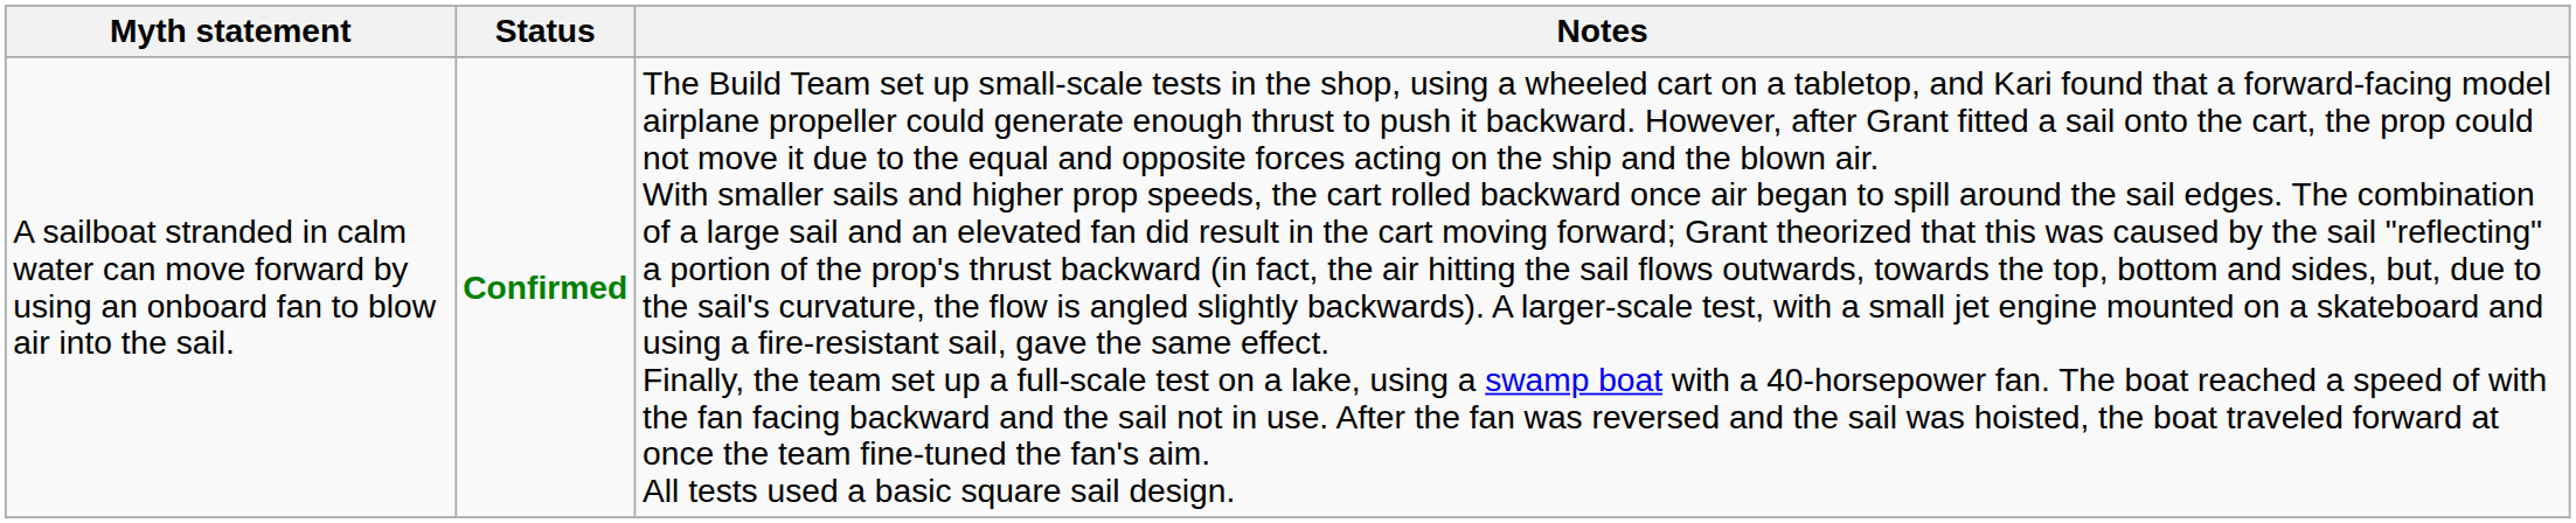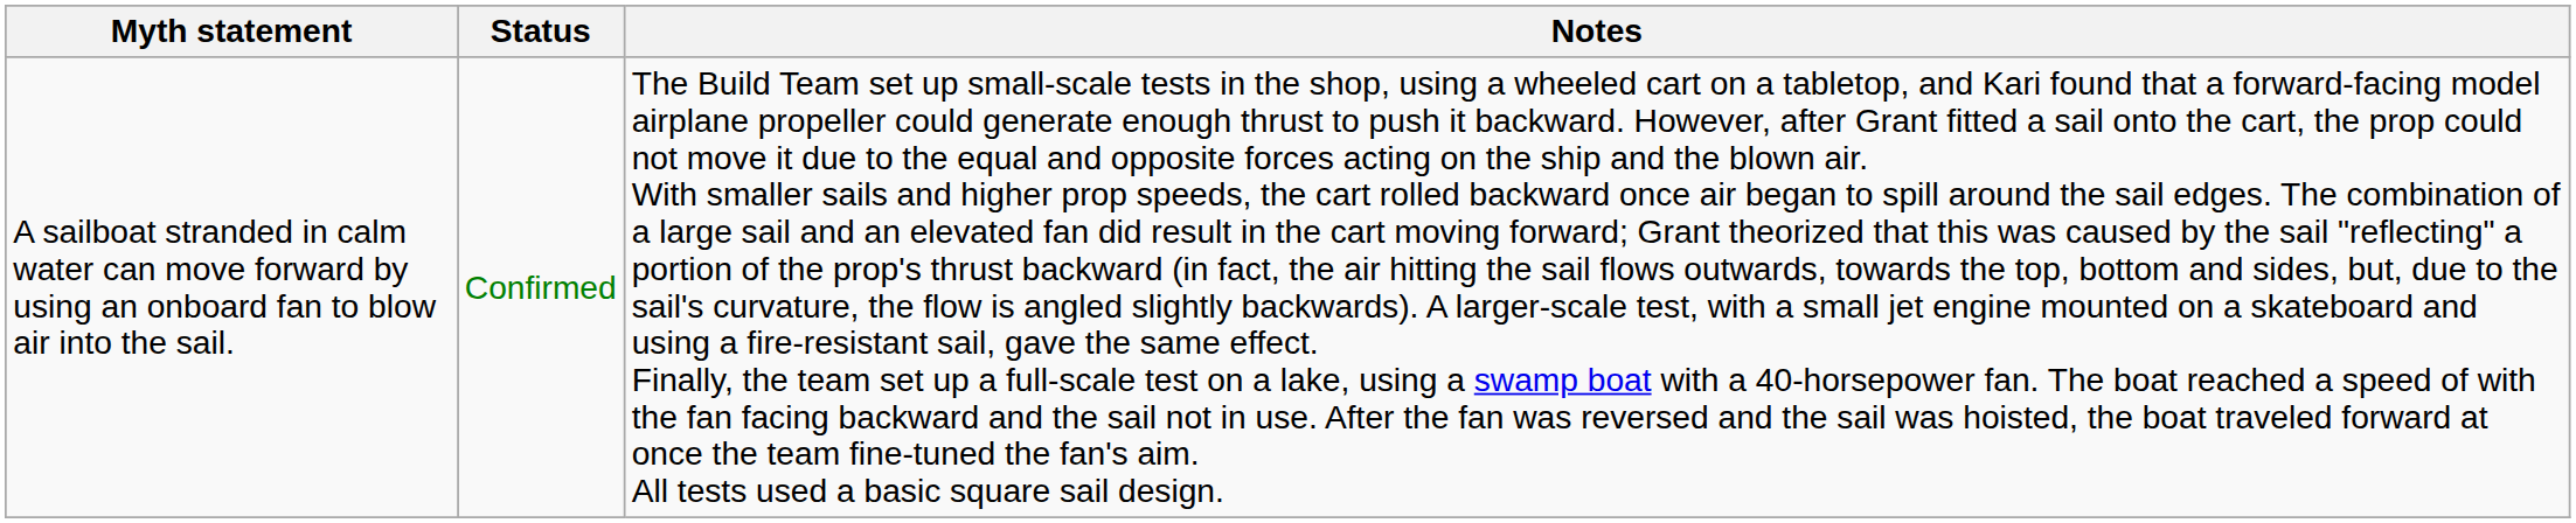row 2 | Status: bold -> normal
